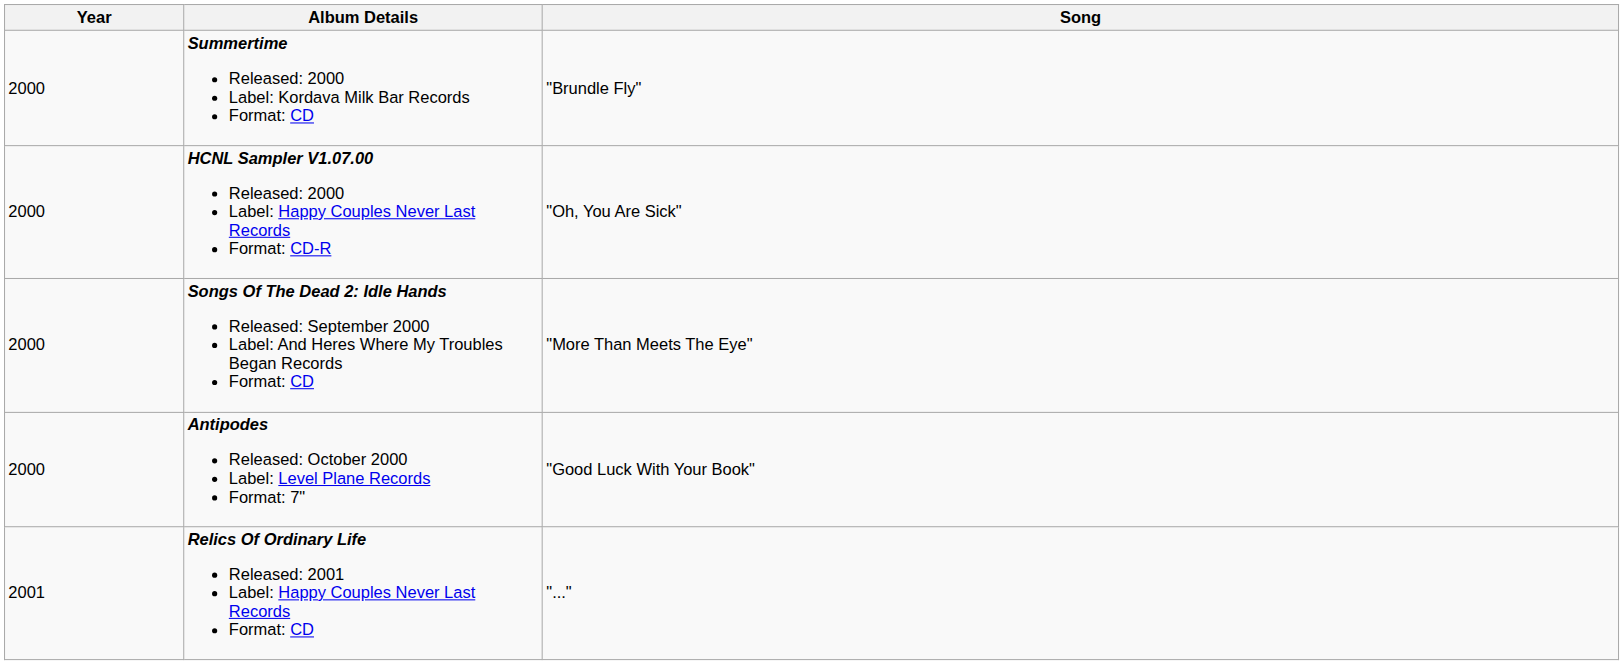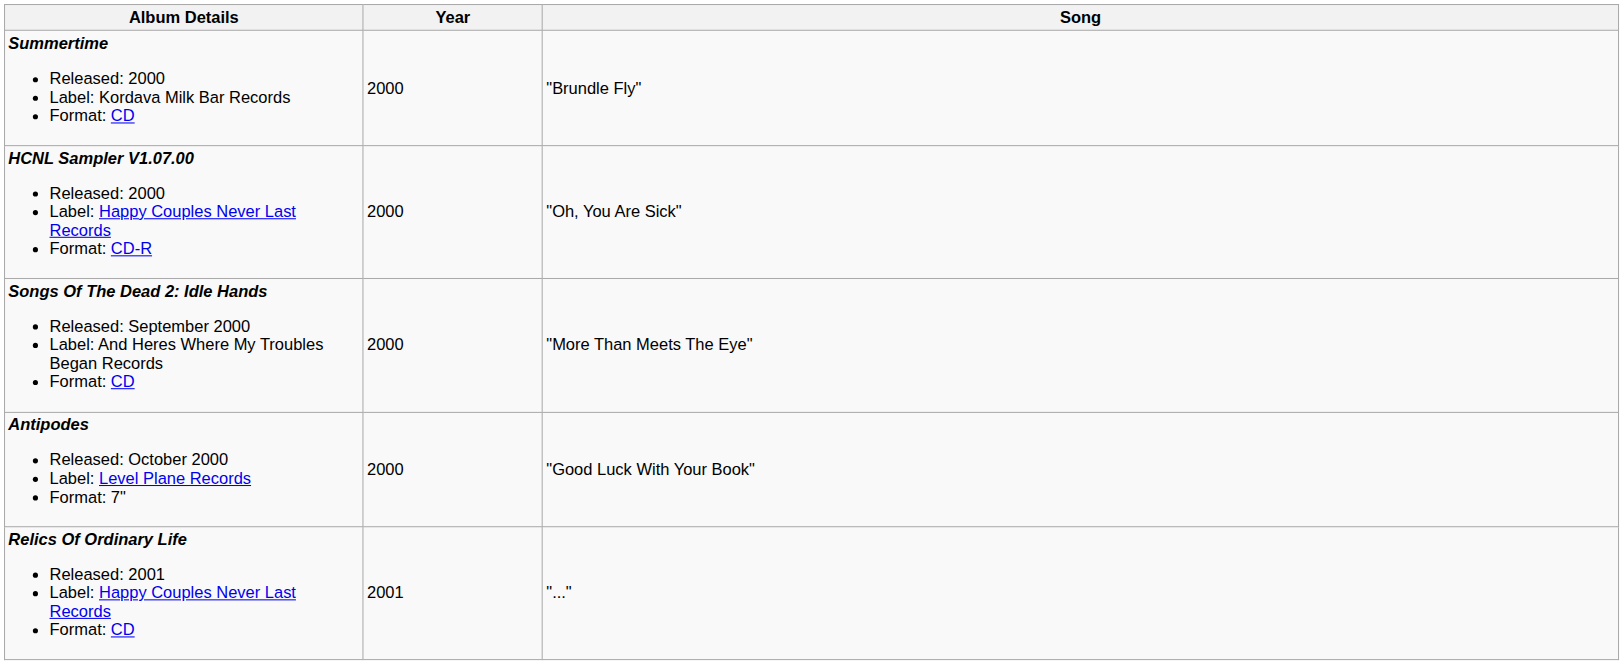columns swapped: Year <-> Album Details
